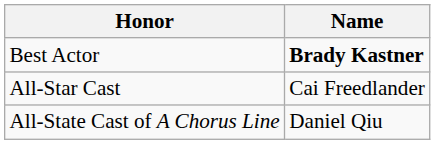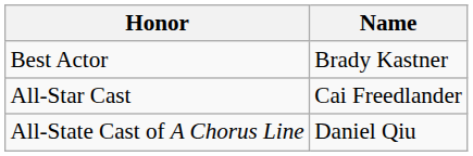Best Actor | Name: bold -> normal
